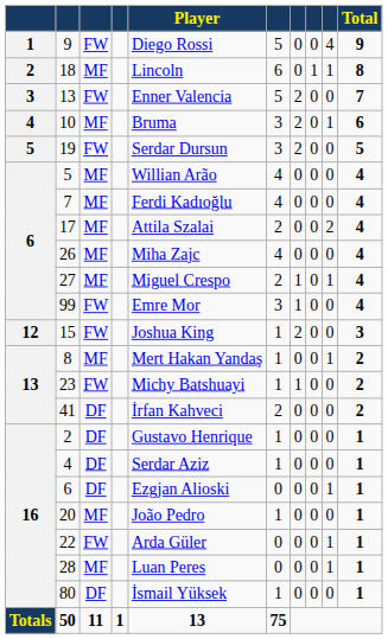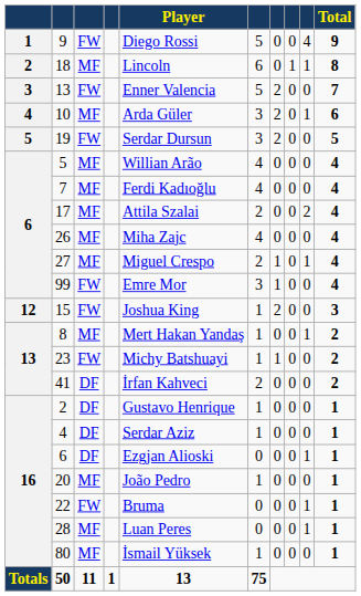10 | Player: Bruma -> Arda Güler
22 | Player: Arda Güler -> Bruma
80 | column 3: DF -> MF
